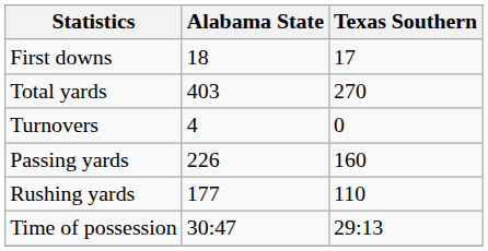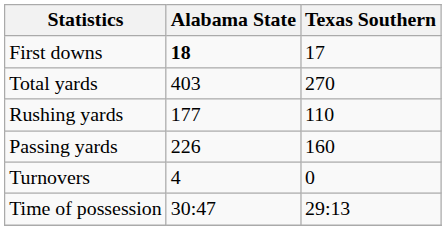First downs | Alabama State: normal -> bold
rows swapped: Rushing yards <-> Turnovers
